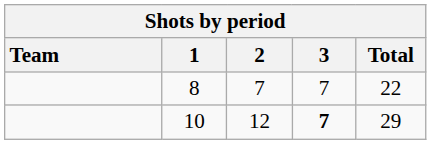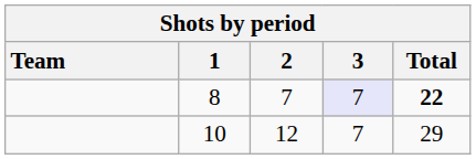8 | 3: no background -> lavender background
8 | Total: normal -> bold
10 | 3: bold -> normal
